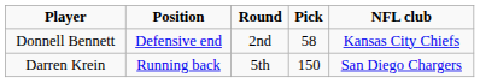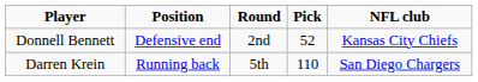Donnell Bennett | Pick: 58 -> 52
Darren Krein | Pick: 150 -> 110
